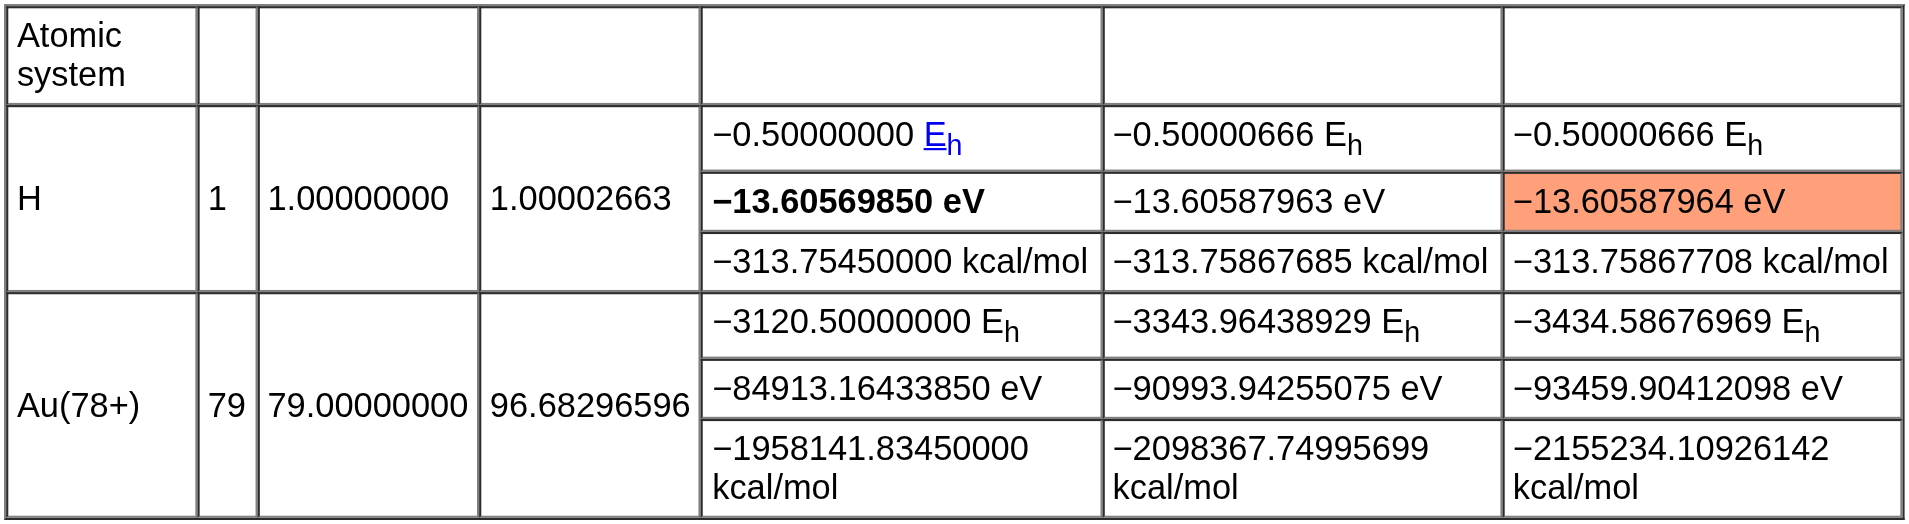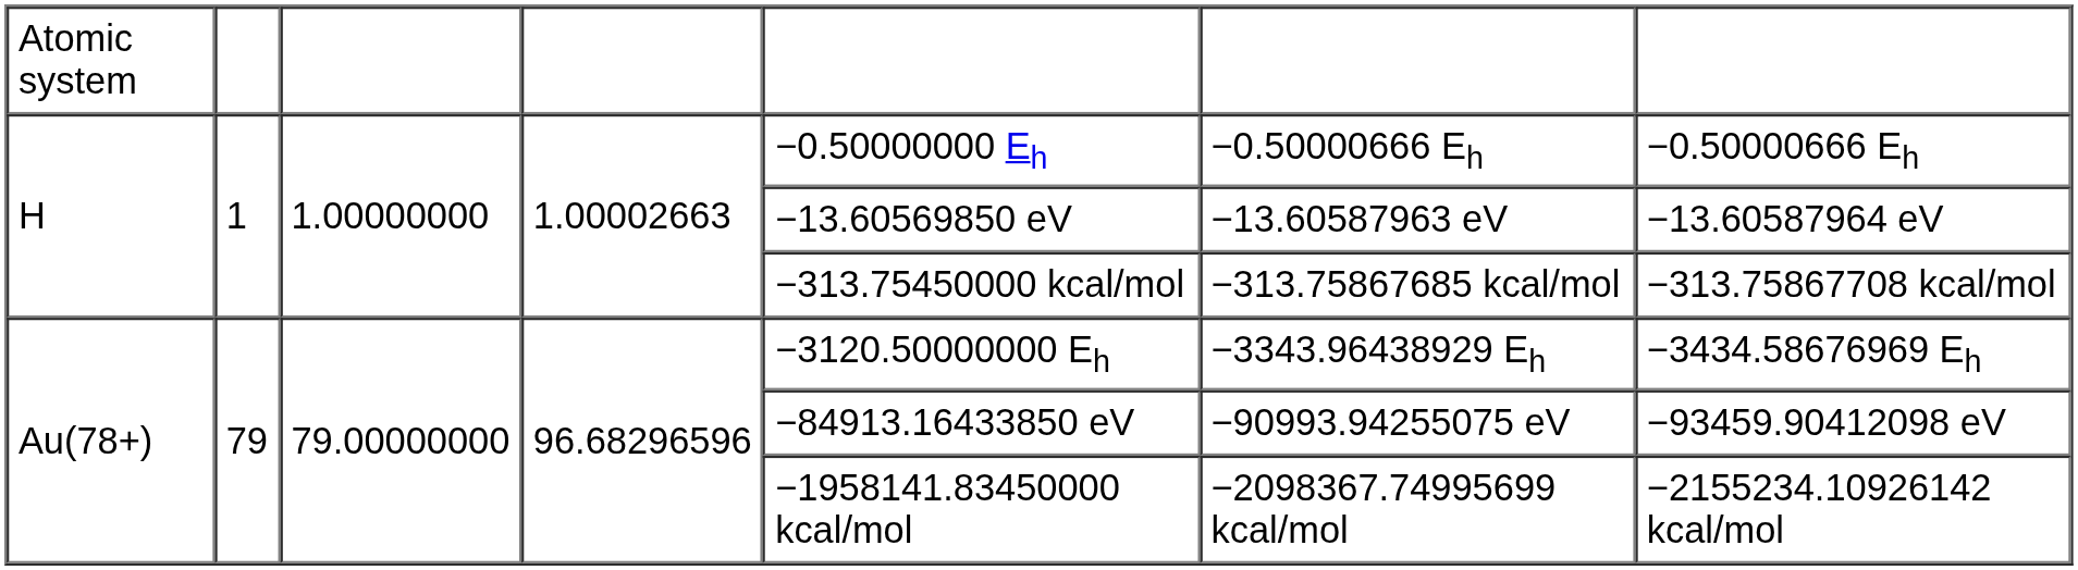row 3 | column 5: bold -> normal
row 3 | column 7: lightsalmon background -> no background
